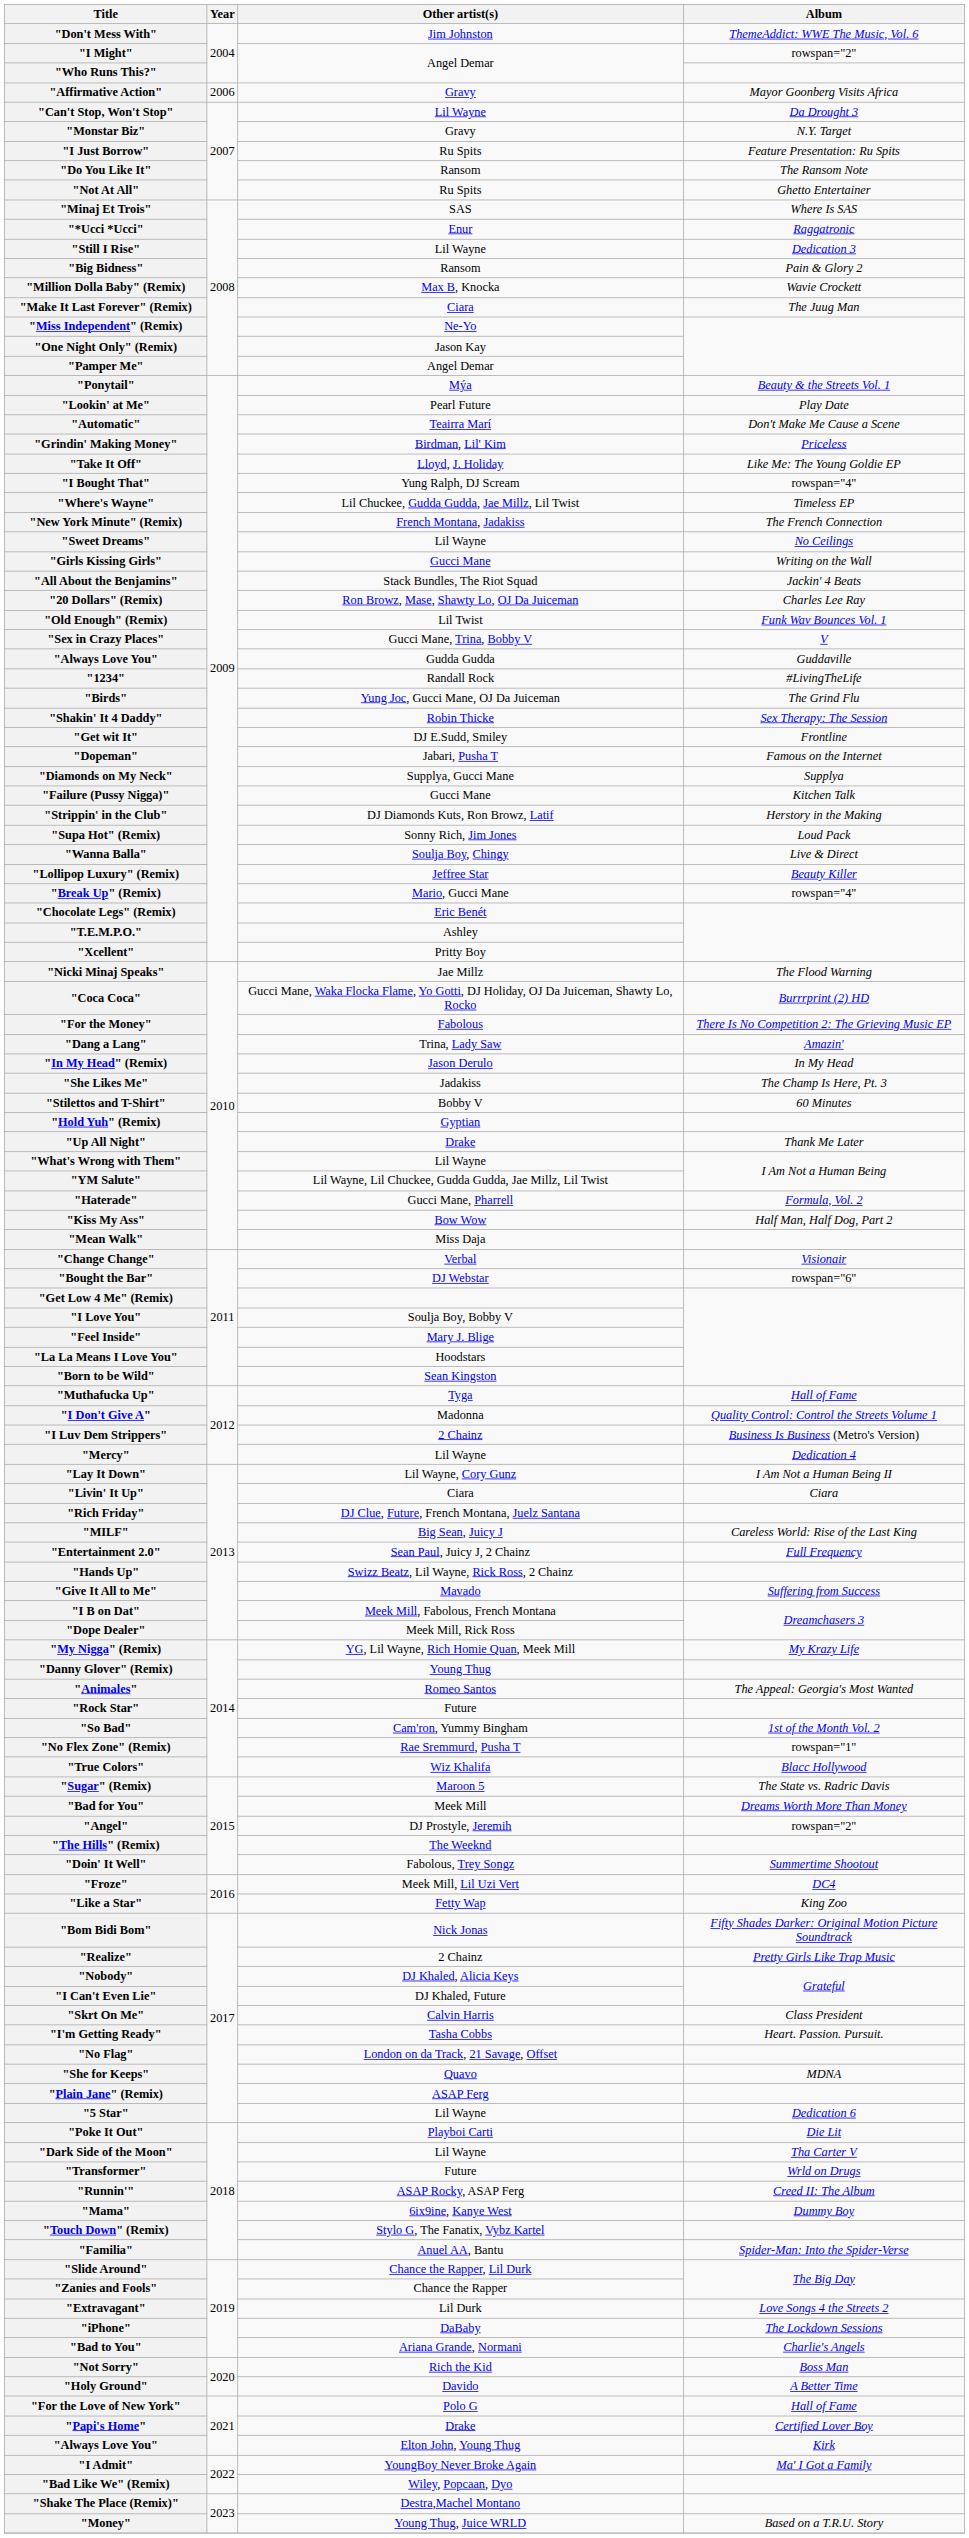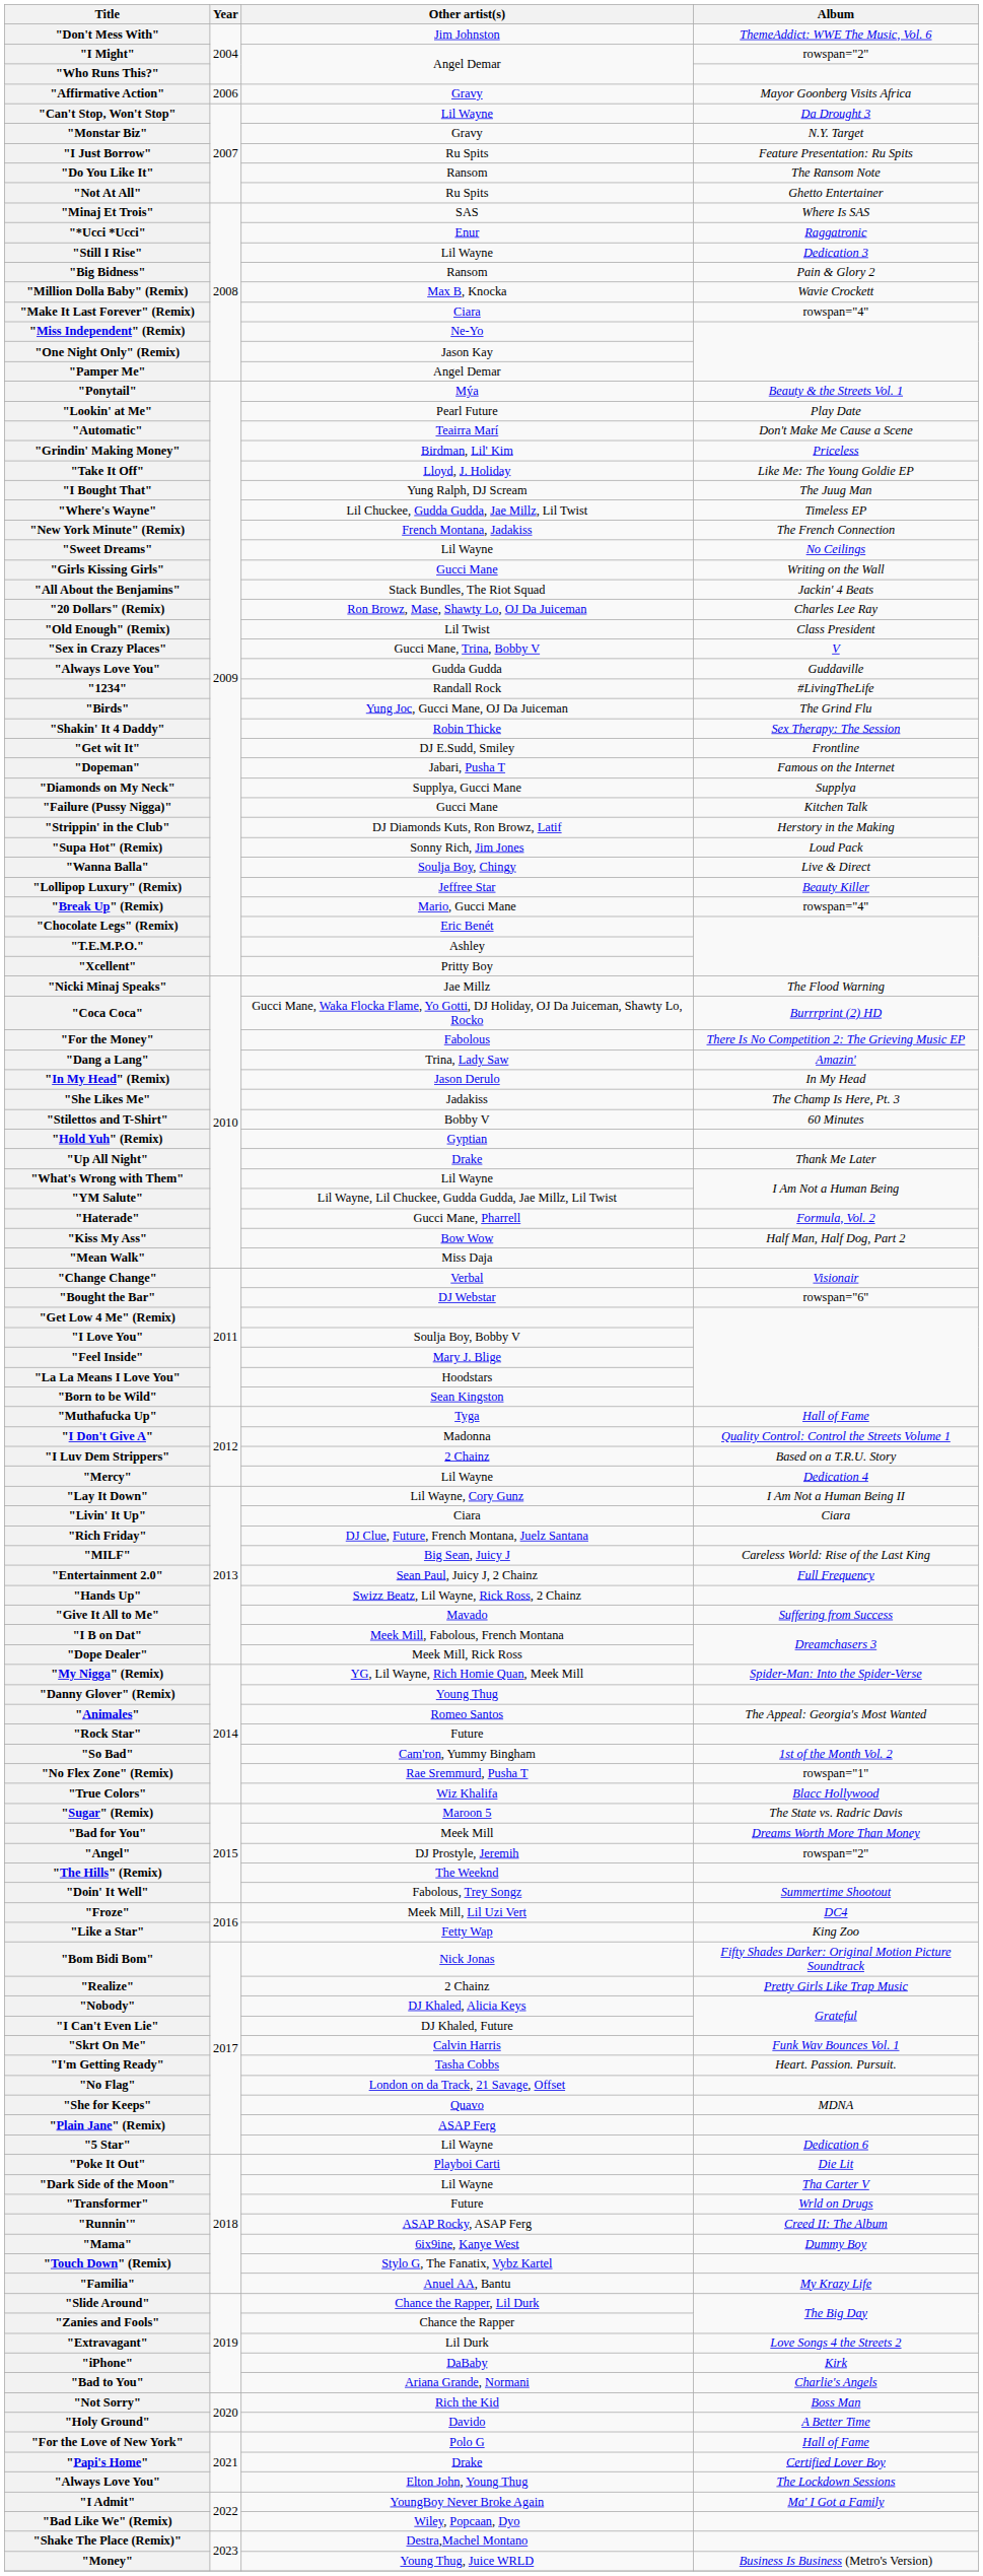"Make It Last Forever" (Remix) | Album: The Juug Man -> rowspan="4"
"I Bought That" | Album: rowspan="4" -> The Juug Man
"Old Enough" (Remix) | Album: Funk Wav Bounces Vol. 1 -> Class President
"I Luv Dem Strippers" | Album: Business Is Business (Metro's Version) -> Based on a T.R.U. Story
"My Nigga" (Remix) | Album: My Krazy Life -> Spider-Man: Into the Spider-Verse
"Skrt On Me" | Album: Class President -> Funk Wav Bounces Vol. 1
"Familia" | Album: Spider-Man: Into the Spider-Verse -> My Krazy Life
"iPhone" | Album: The Lockdown Sessions -> Kirk
"Always Love You" / Elton John, Young Thug | Album: Kirk -> The Lockdown Sessions
"Money" | Album: Based on a T.R.U. Story -> Business Is Business (Metro's Version)
